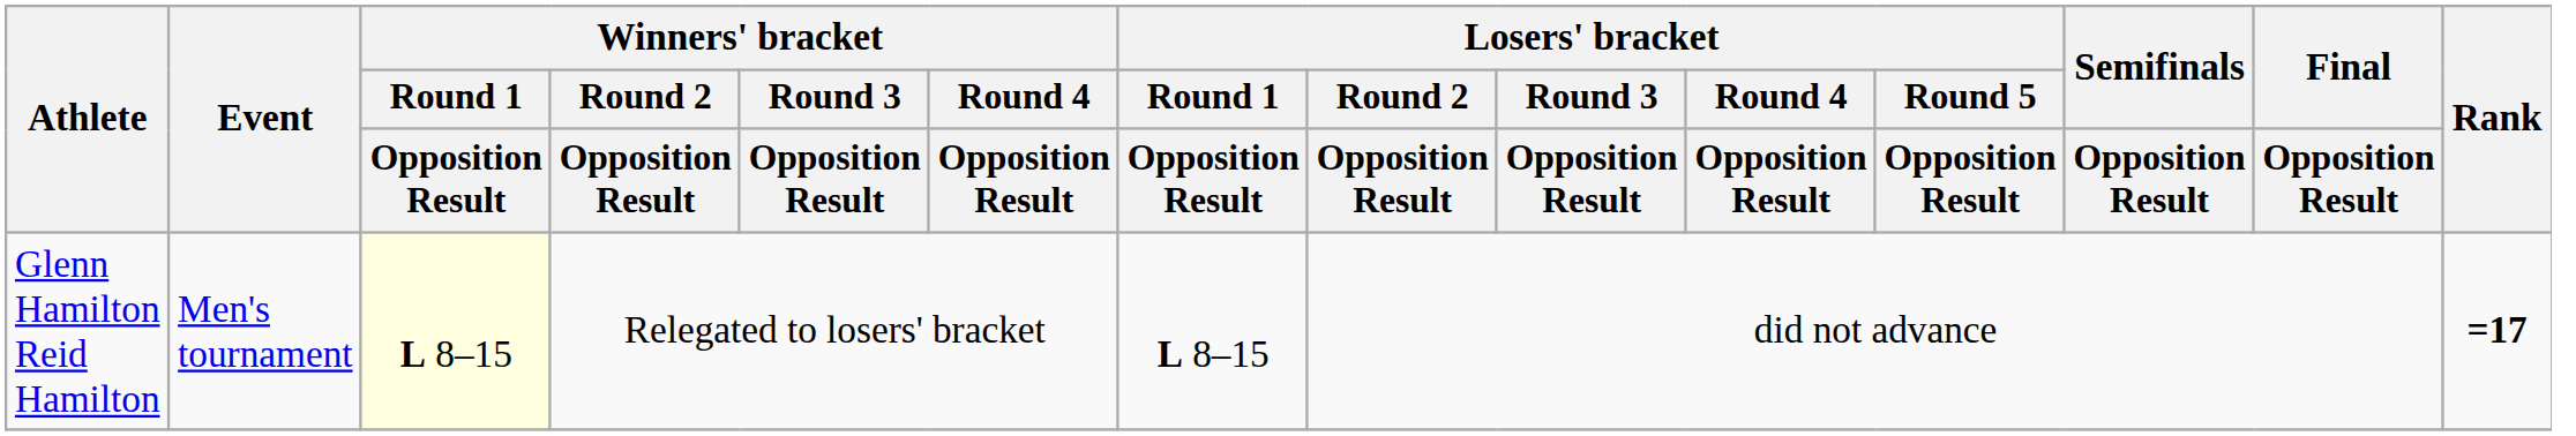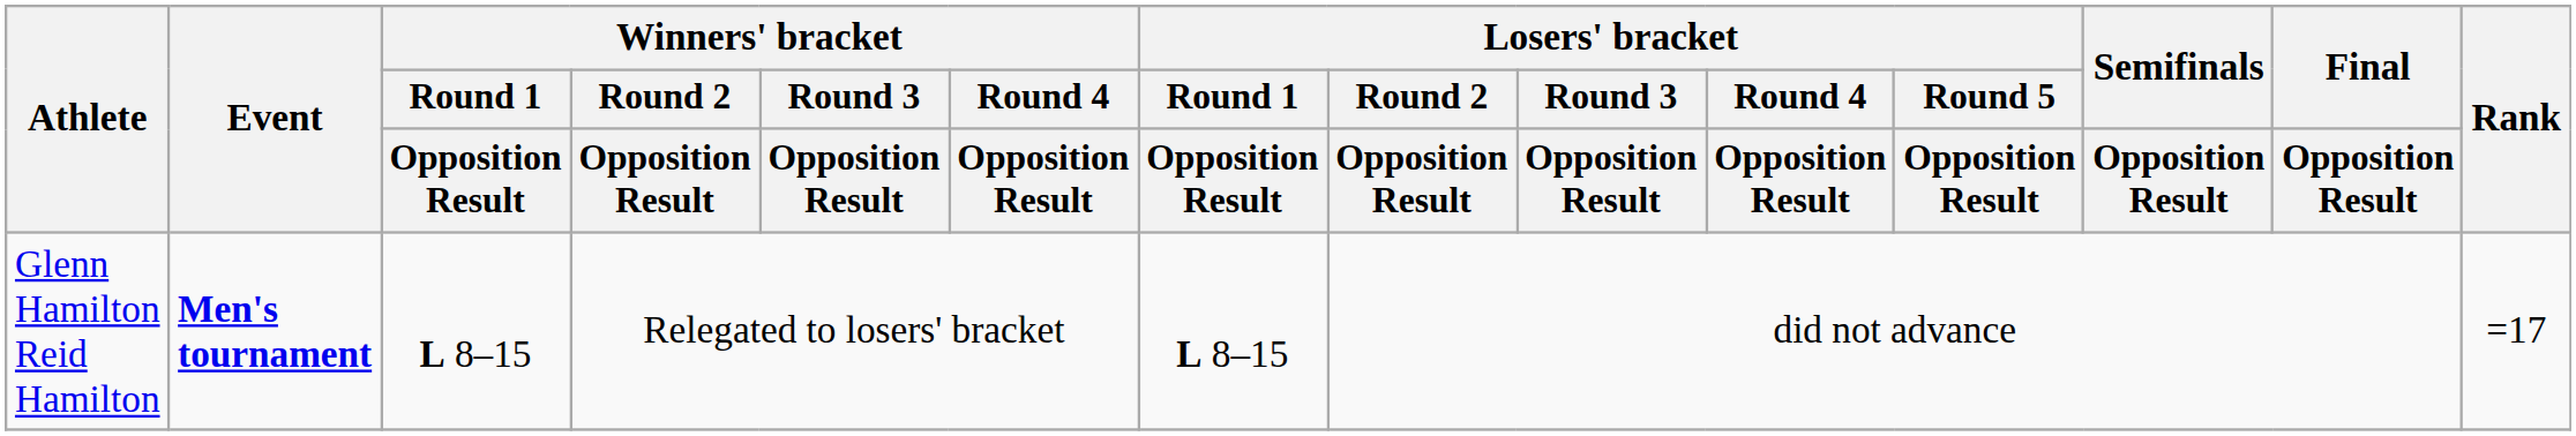Glenn Hamilton Reid Hamilton | Event: normal -> bold
Glenn Hamilton Reid Hamilton | Winners' bracket / Round 1 / Opposition Result: lightyellow background -> no background
Glenn Hamilton Reid Hamilton | Rank: bold -> normal
